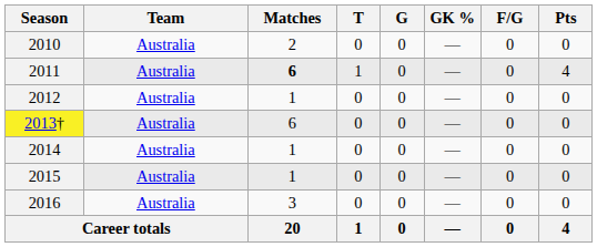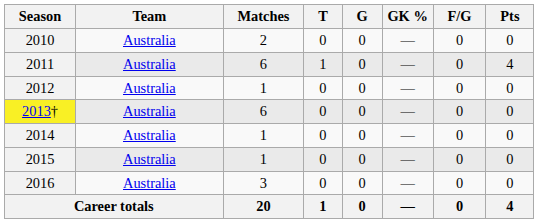2011 | Matches: bold -> normal
